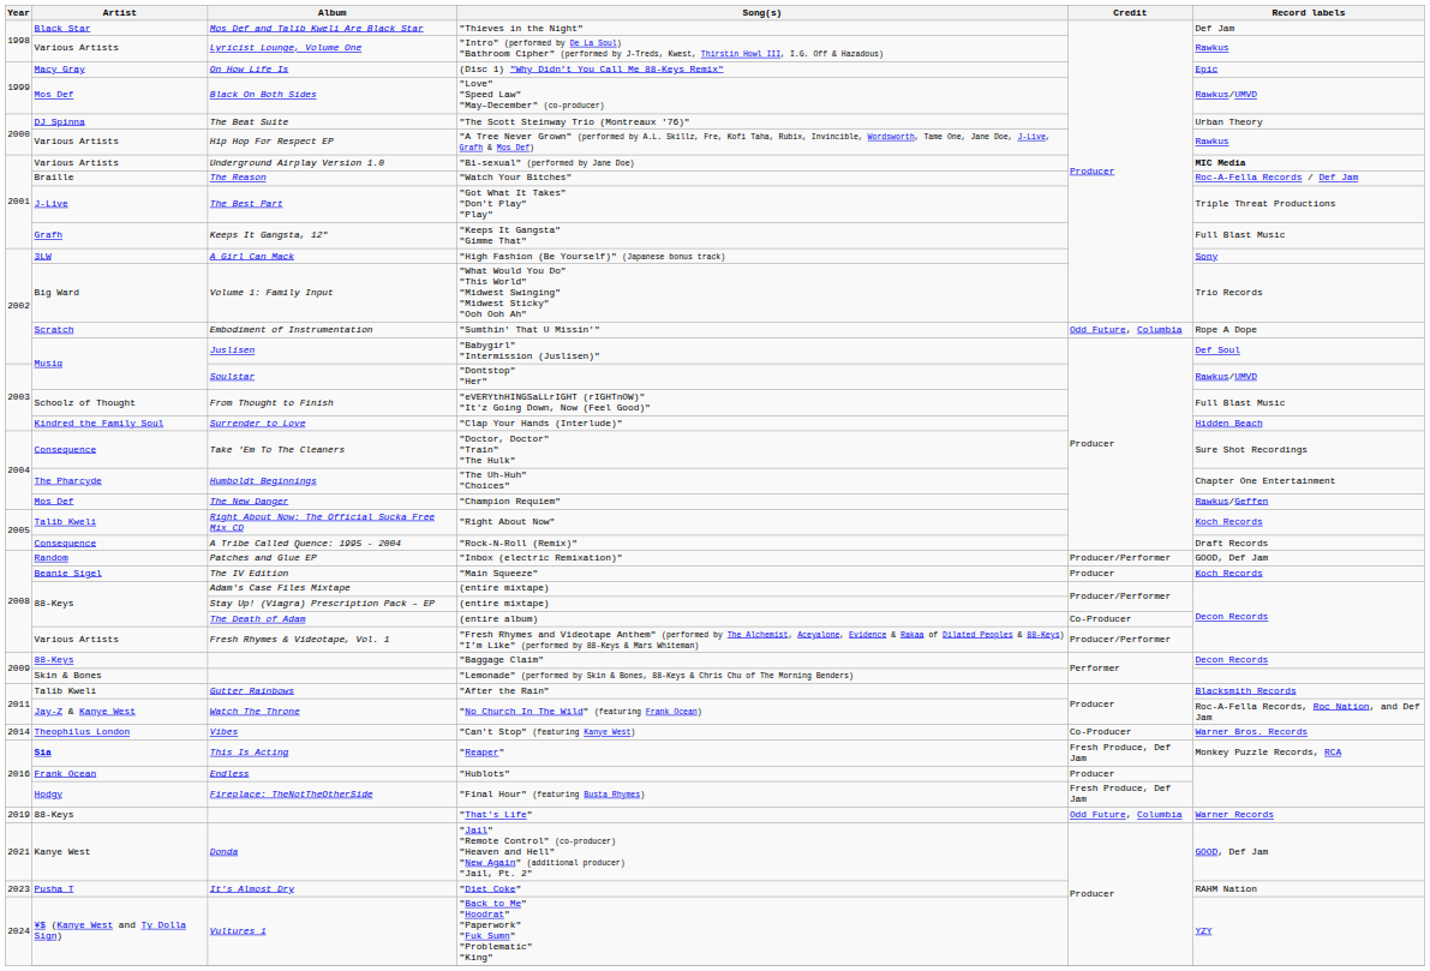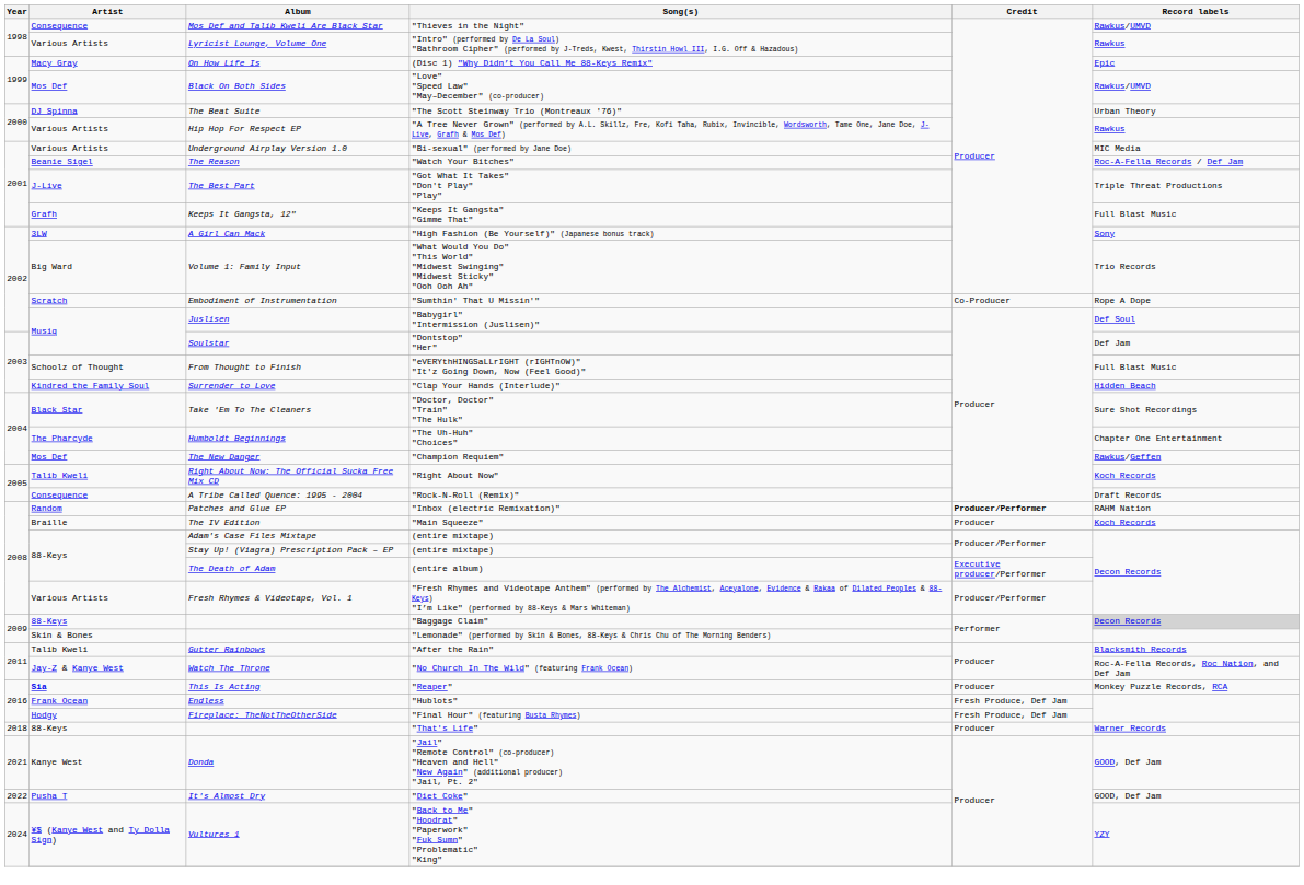"Thieves in the Night" | Artist: Black Star -> Consequence
"Thieves in the Night" | Record labels: Def Jam -> Rawkus/UMVD
"Bi-sexual" (performed by Jane Doe) | Record labels: bold -> normal
"Watch Your Bitches" | Artist: Braille -> Beanie Sigel
"Sumthin' That U Missin'" | Credit: Odd Future, Columbia -> Co-Producer
"Dontstop" "Her" | Record labels: Rawkus/UMVD -> Def Jam
"Doctor, Doctor" "Train" "The Hulk" | Artist: Consequence -> Black Star
"Inbox (electric Remixation)" | Credit: normal -> bold
"Inbox (electric Remixation)" | Record labels: GOOD, Def Jam -> RAHM Nation
"Main Squeeze" | Artist: Beanie Sigel -> Braille
(entire album) | Credit: Co-Producer -> Executive producer/Performer
"Baggage Claim" | Record labels: no background -> lightgrey background
- row: 2014 | Theophilus London | Vibes | "Can't Stop" (featuring Kanye West) | Co-Producer | Warner Bros. Records
"Reaper" | Credit: Fresh Produce, Def Jam -> Producer
"Hublots" | Credit: Producer -> Fresh Produce, Def Jam
"That's Life" | Year: 2019 -> 2018
"That's Life" | Credit: Odd Future, Columbia -> Producer
"Diet Coke" | Year: 2023 -> 2022
"Diet Coke" | Record labels: RAHM Nation -> GOOD, Def Jam
